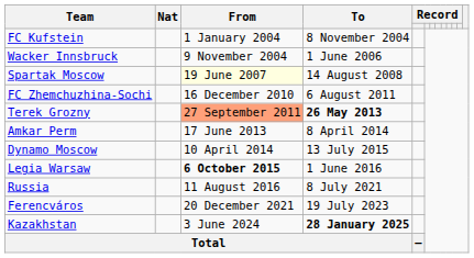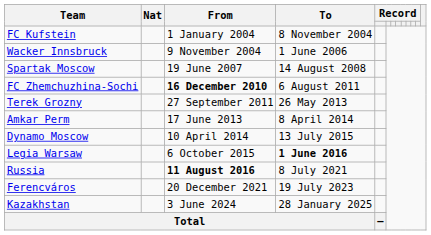Spartak Moscow | From: lightyellow background -> no background
FC Zhemchuzhina-Sochi | From: normal -> bold
Terek Grozny | From: lightsalmon background -> no background
Terek Grozny | To: bold -> normal
Legia Warsaw | From: bold -> normal
Legia Warsaw | To: normal -> bold
Russia | From: normal -> bold
Kazakhstan | To: bold -> normal
